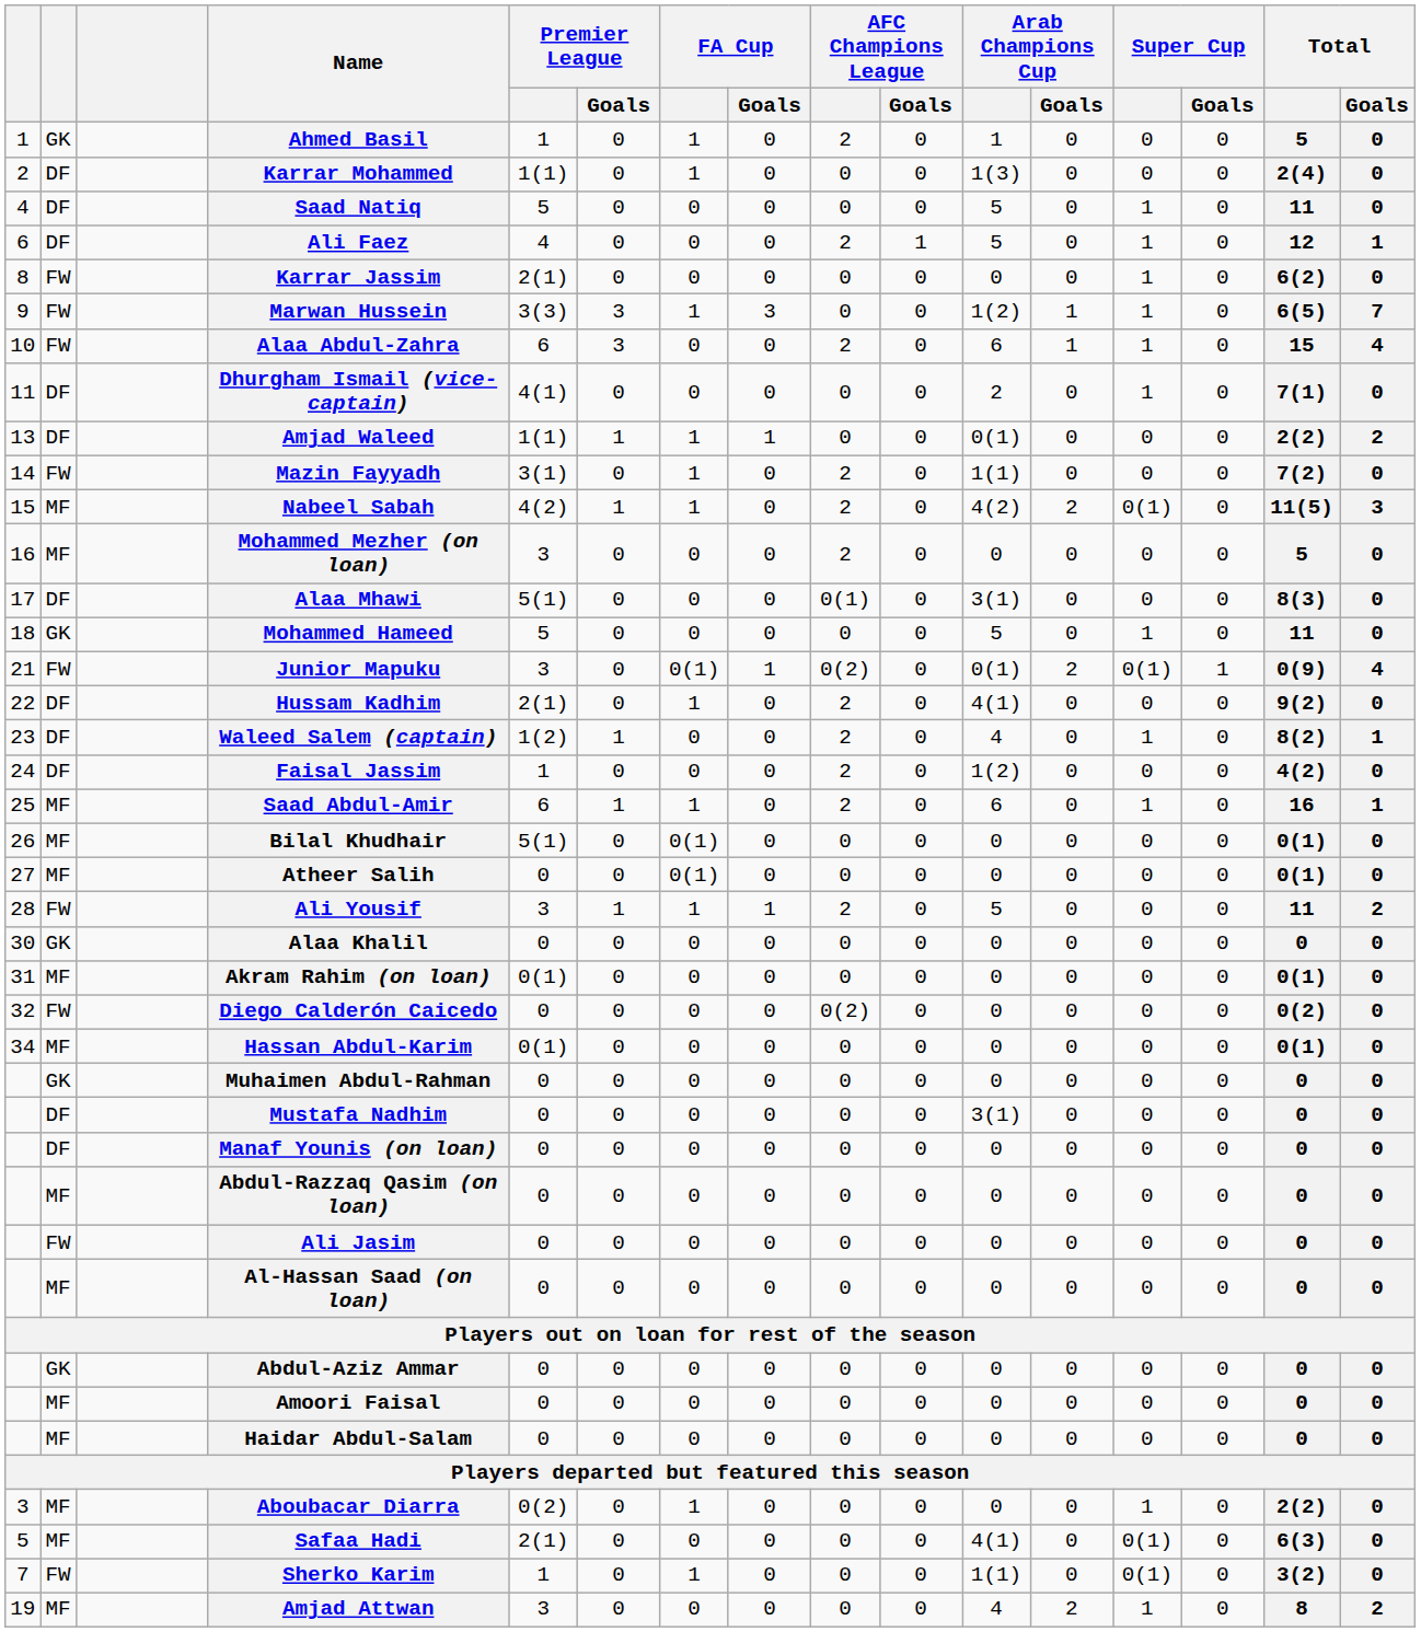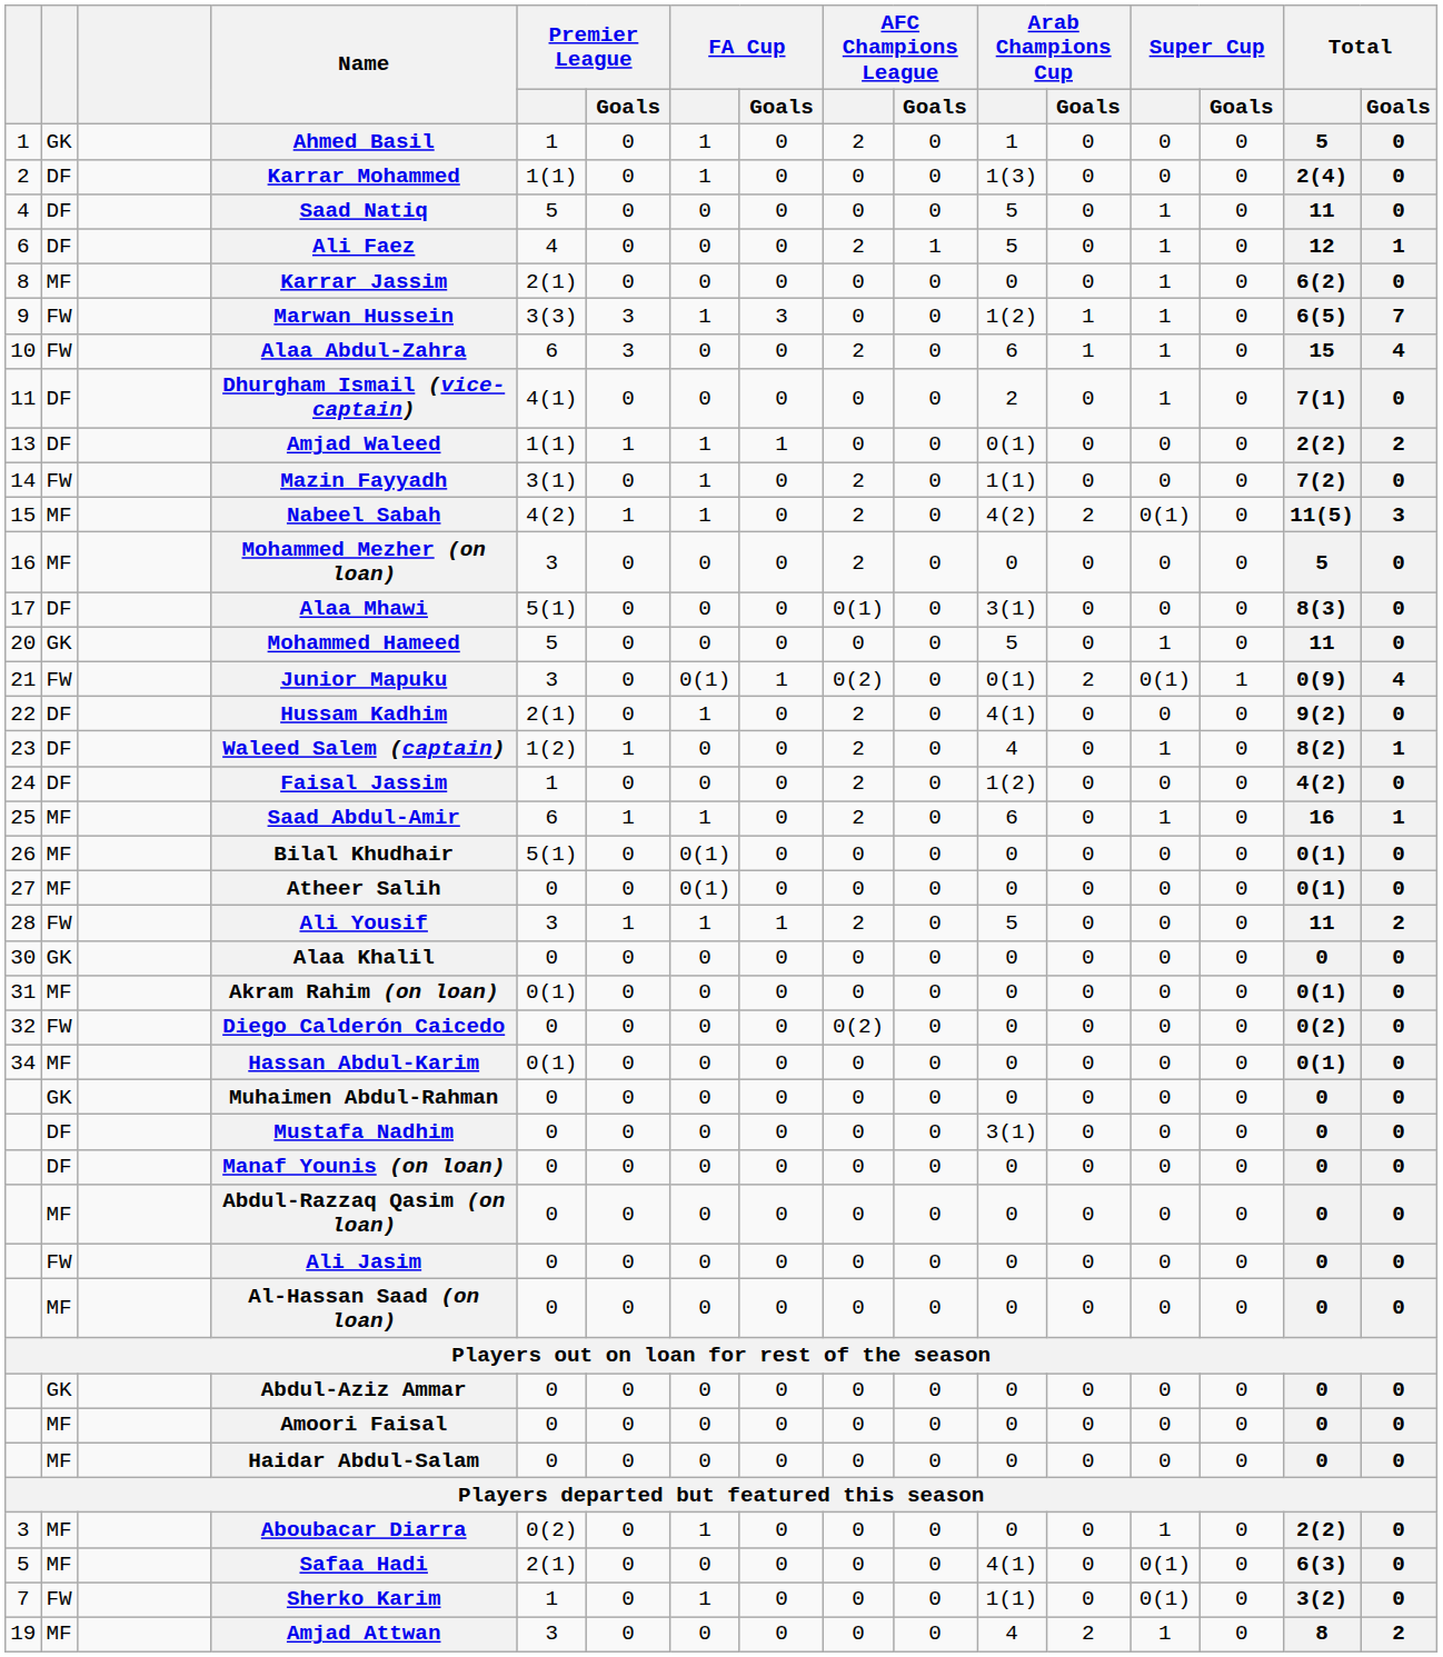Karrar Jassim | column 2: FW -> MF
Mohammed Hameed | column 1: 18 -> 20
